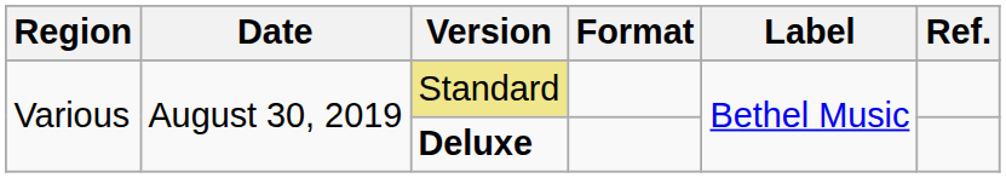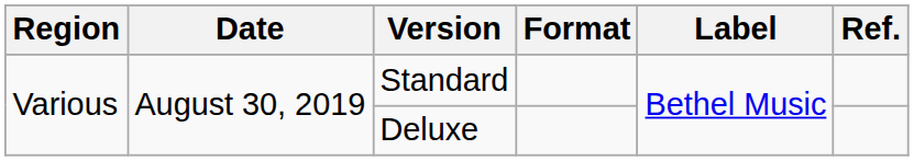Standard | Version: khaki background -> no background
Deluxe | Version: bold -> normal
